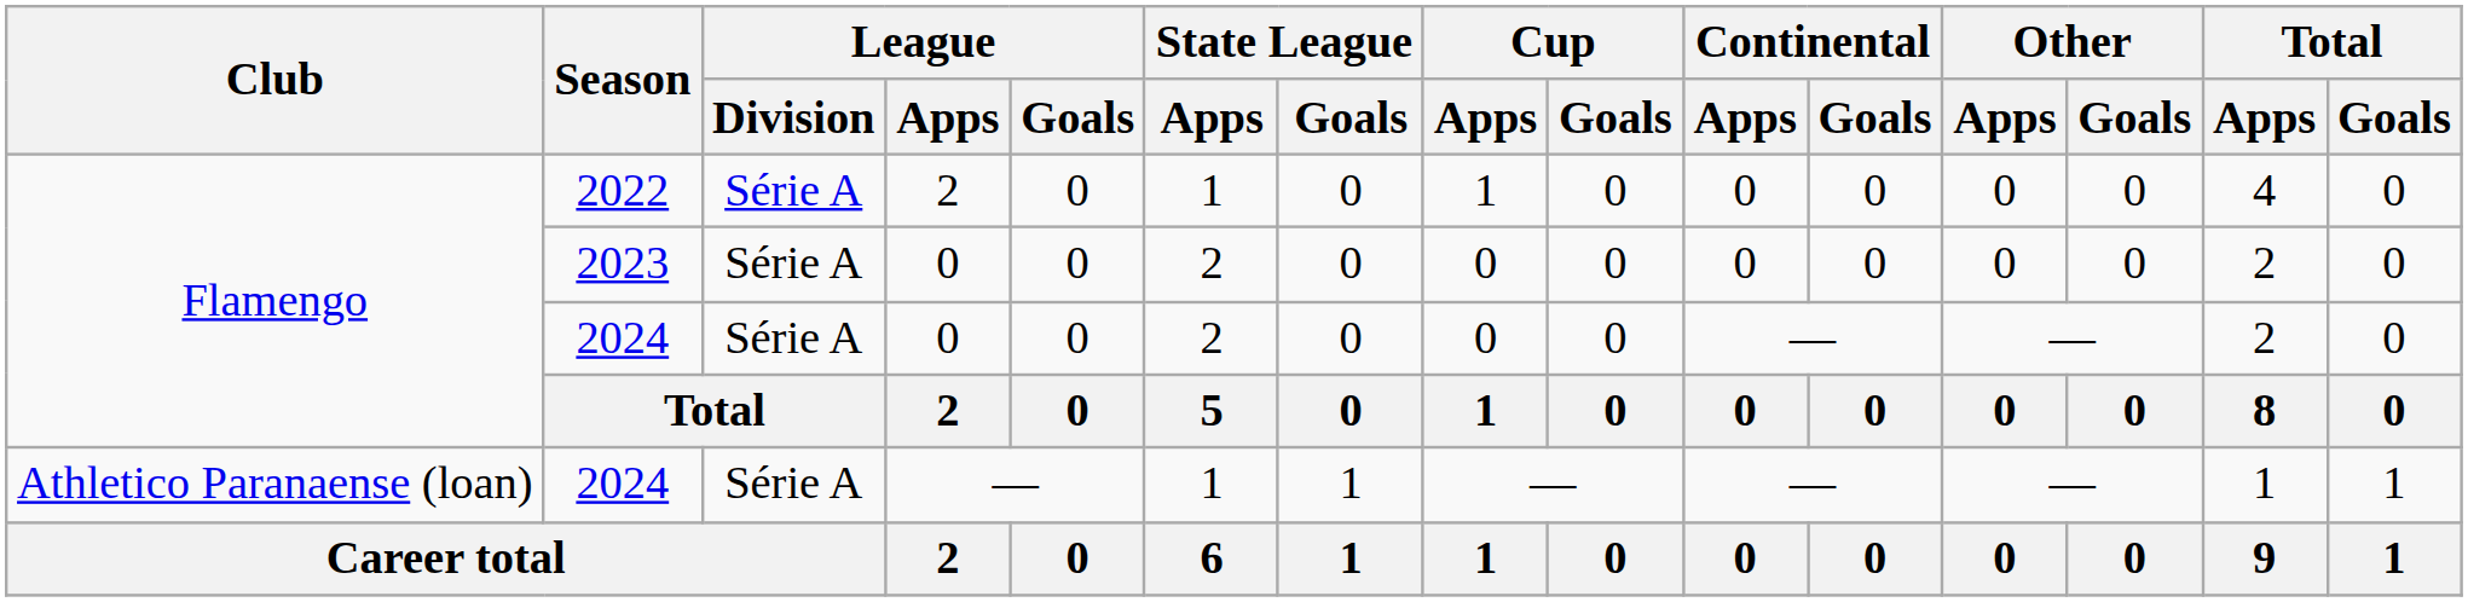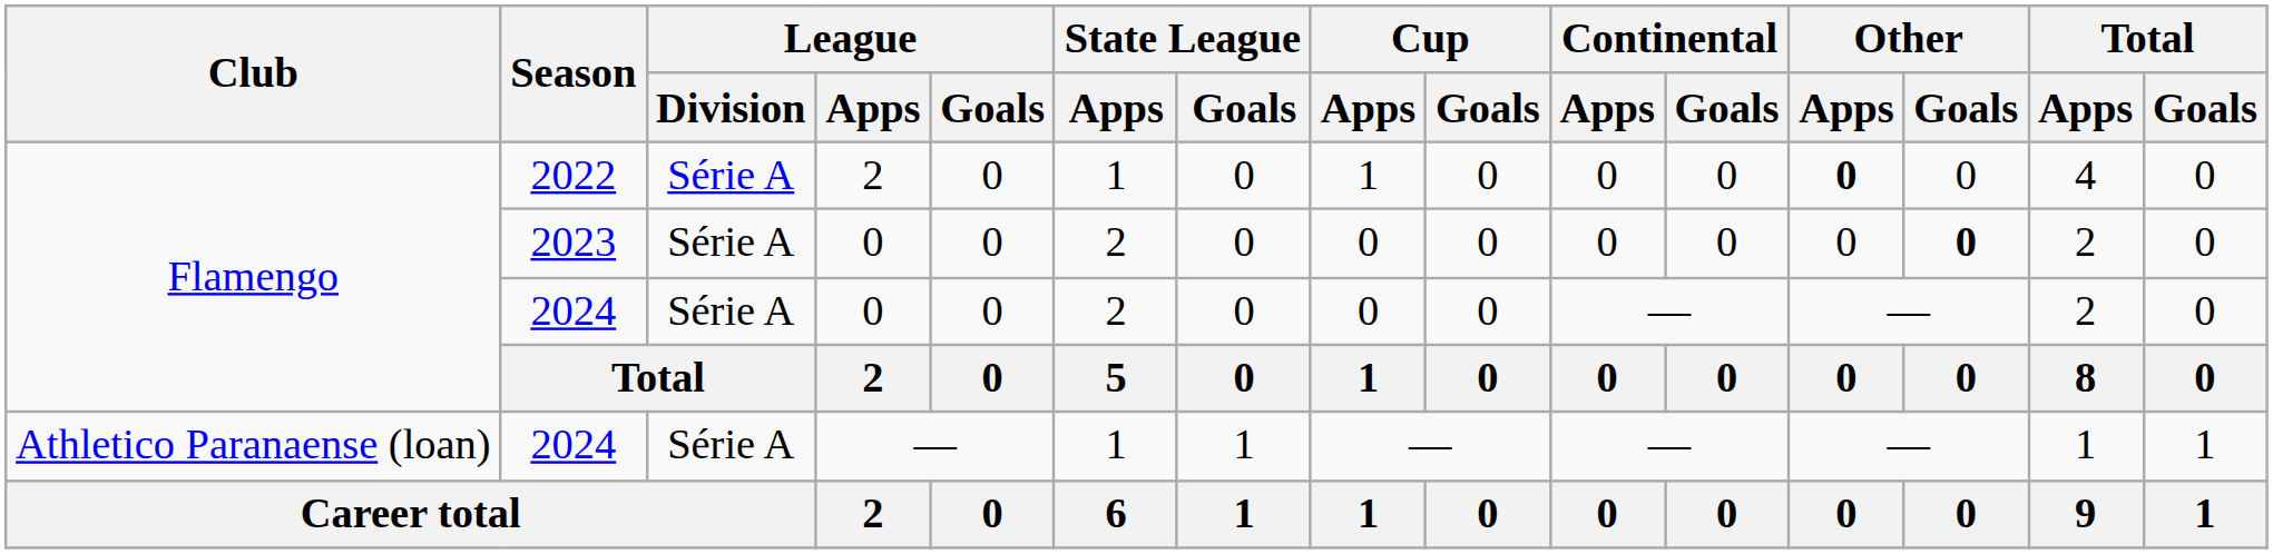2022 | Other / Apps: normal -> bold
2023 | Other / Goals: normal -> bold
